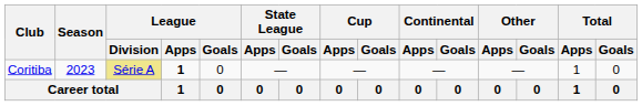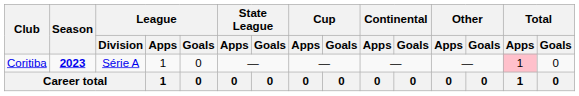Coritiba | Season: normal -> bold
Coritiba | League / Division: khaki background -> no background
Coritiba | League / Apps: bold -> normal
Coritiba | Total / Apps: no background -> pink background
